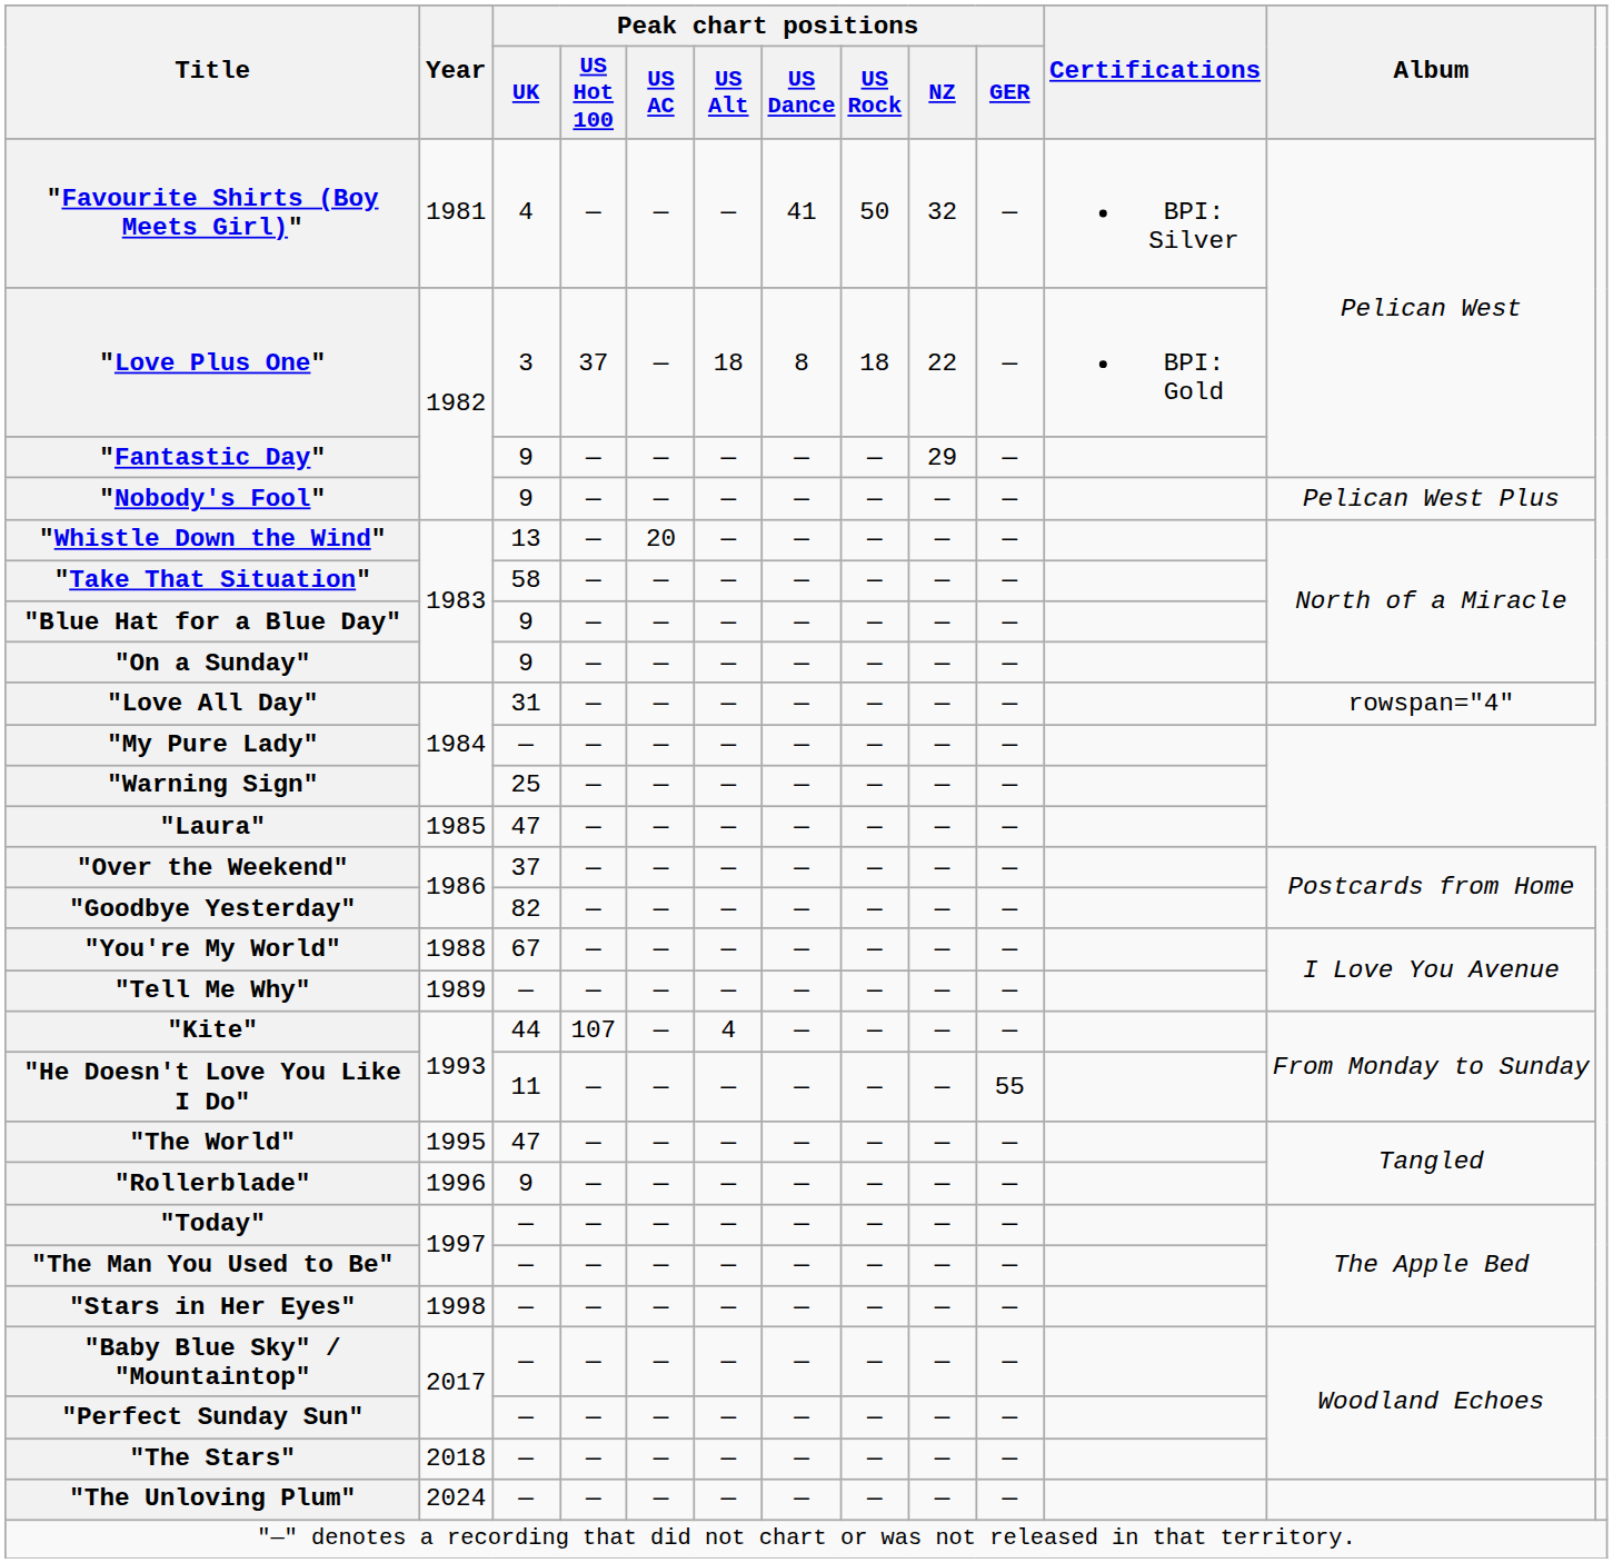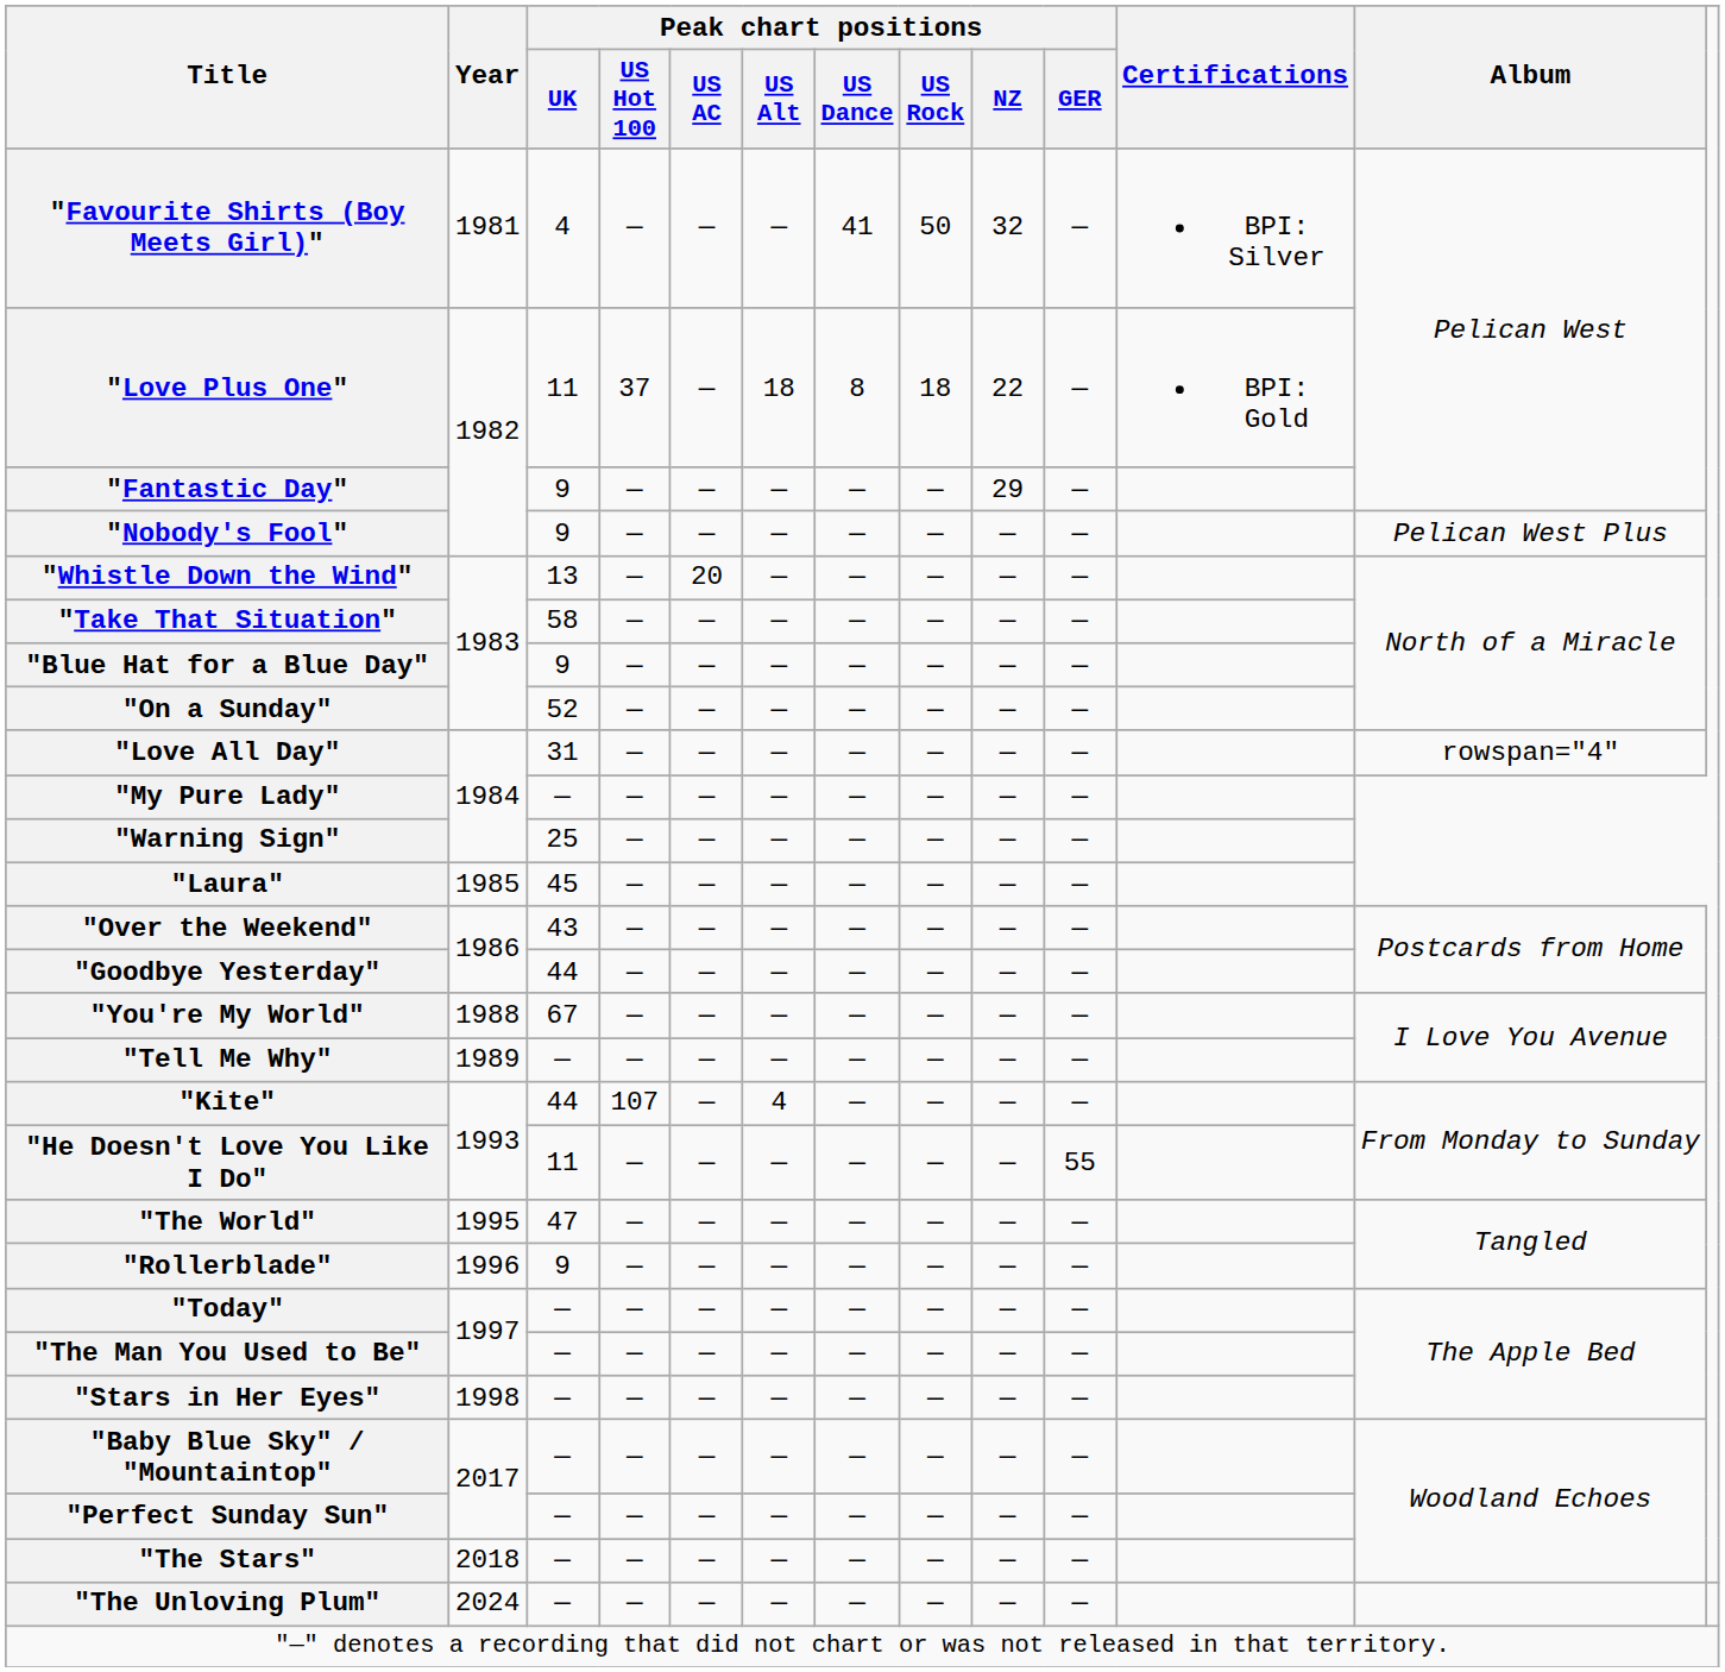"Love Plus One" | Peak chart positions / UK: 3 -> 11
"On a Sunday" | Peak chart positions / UK: 9 -> 52
"Laura" | Peak chart positions / UK: 47 -> 45
"Over the Weekend" | Peak chart positions / UK: 37 -> 43
"Goodbye Yesterday" | Peak chart positions / UK: 82 -> 44
